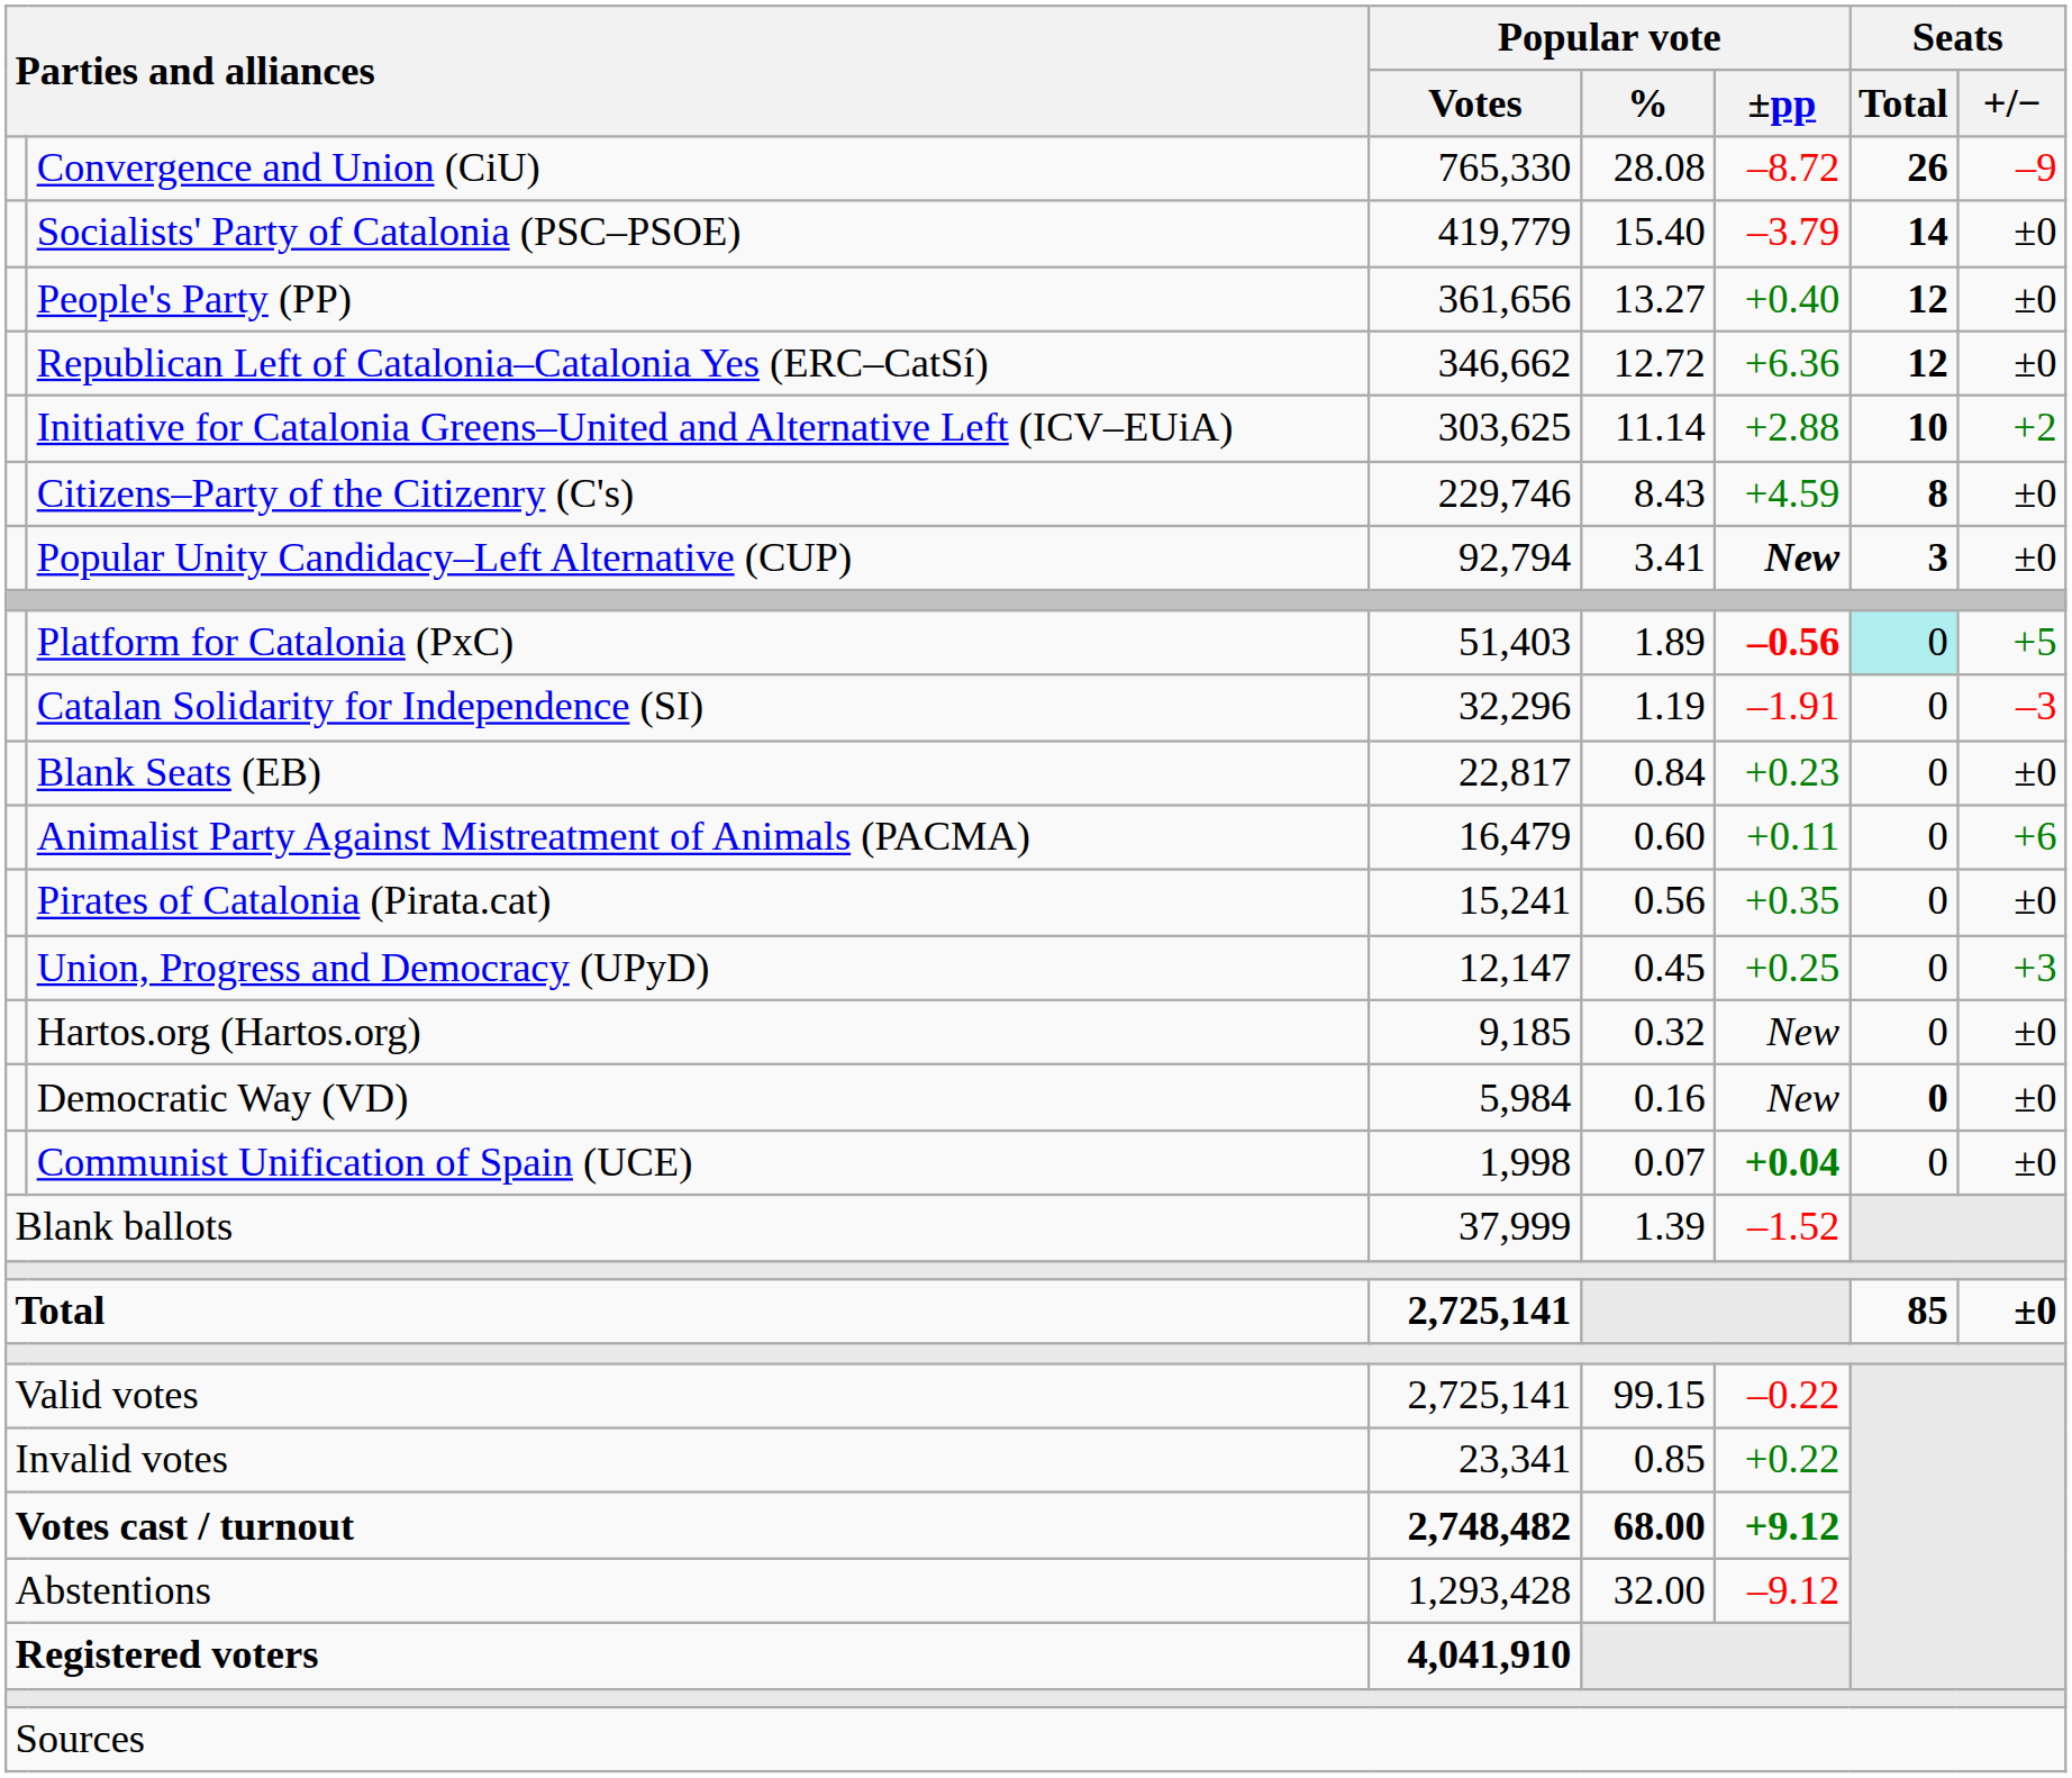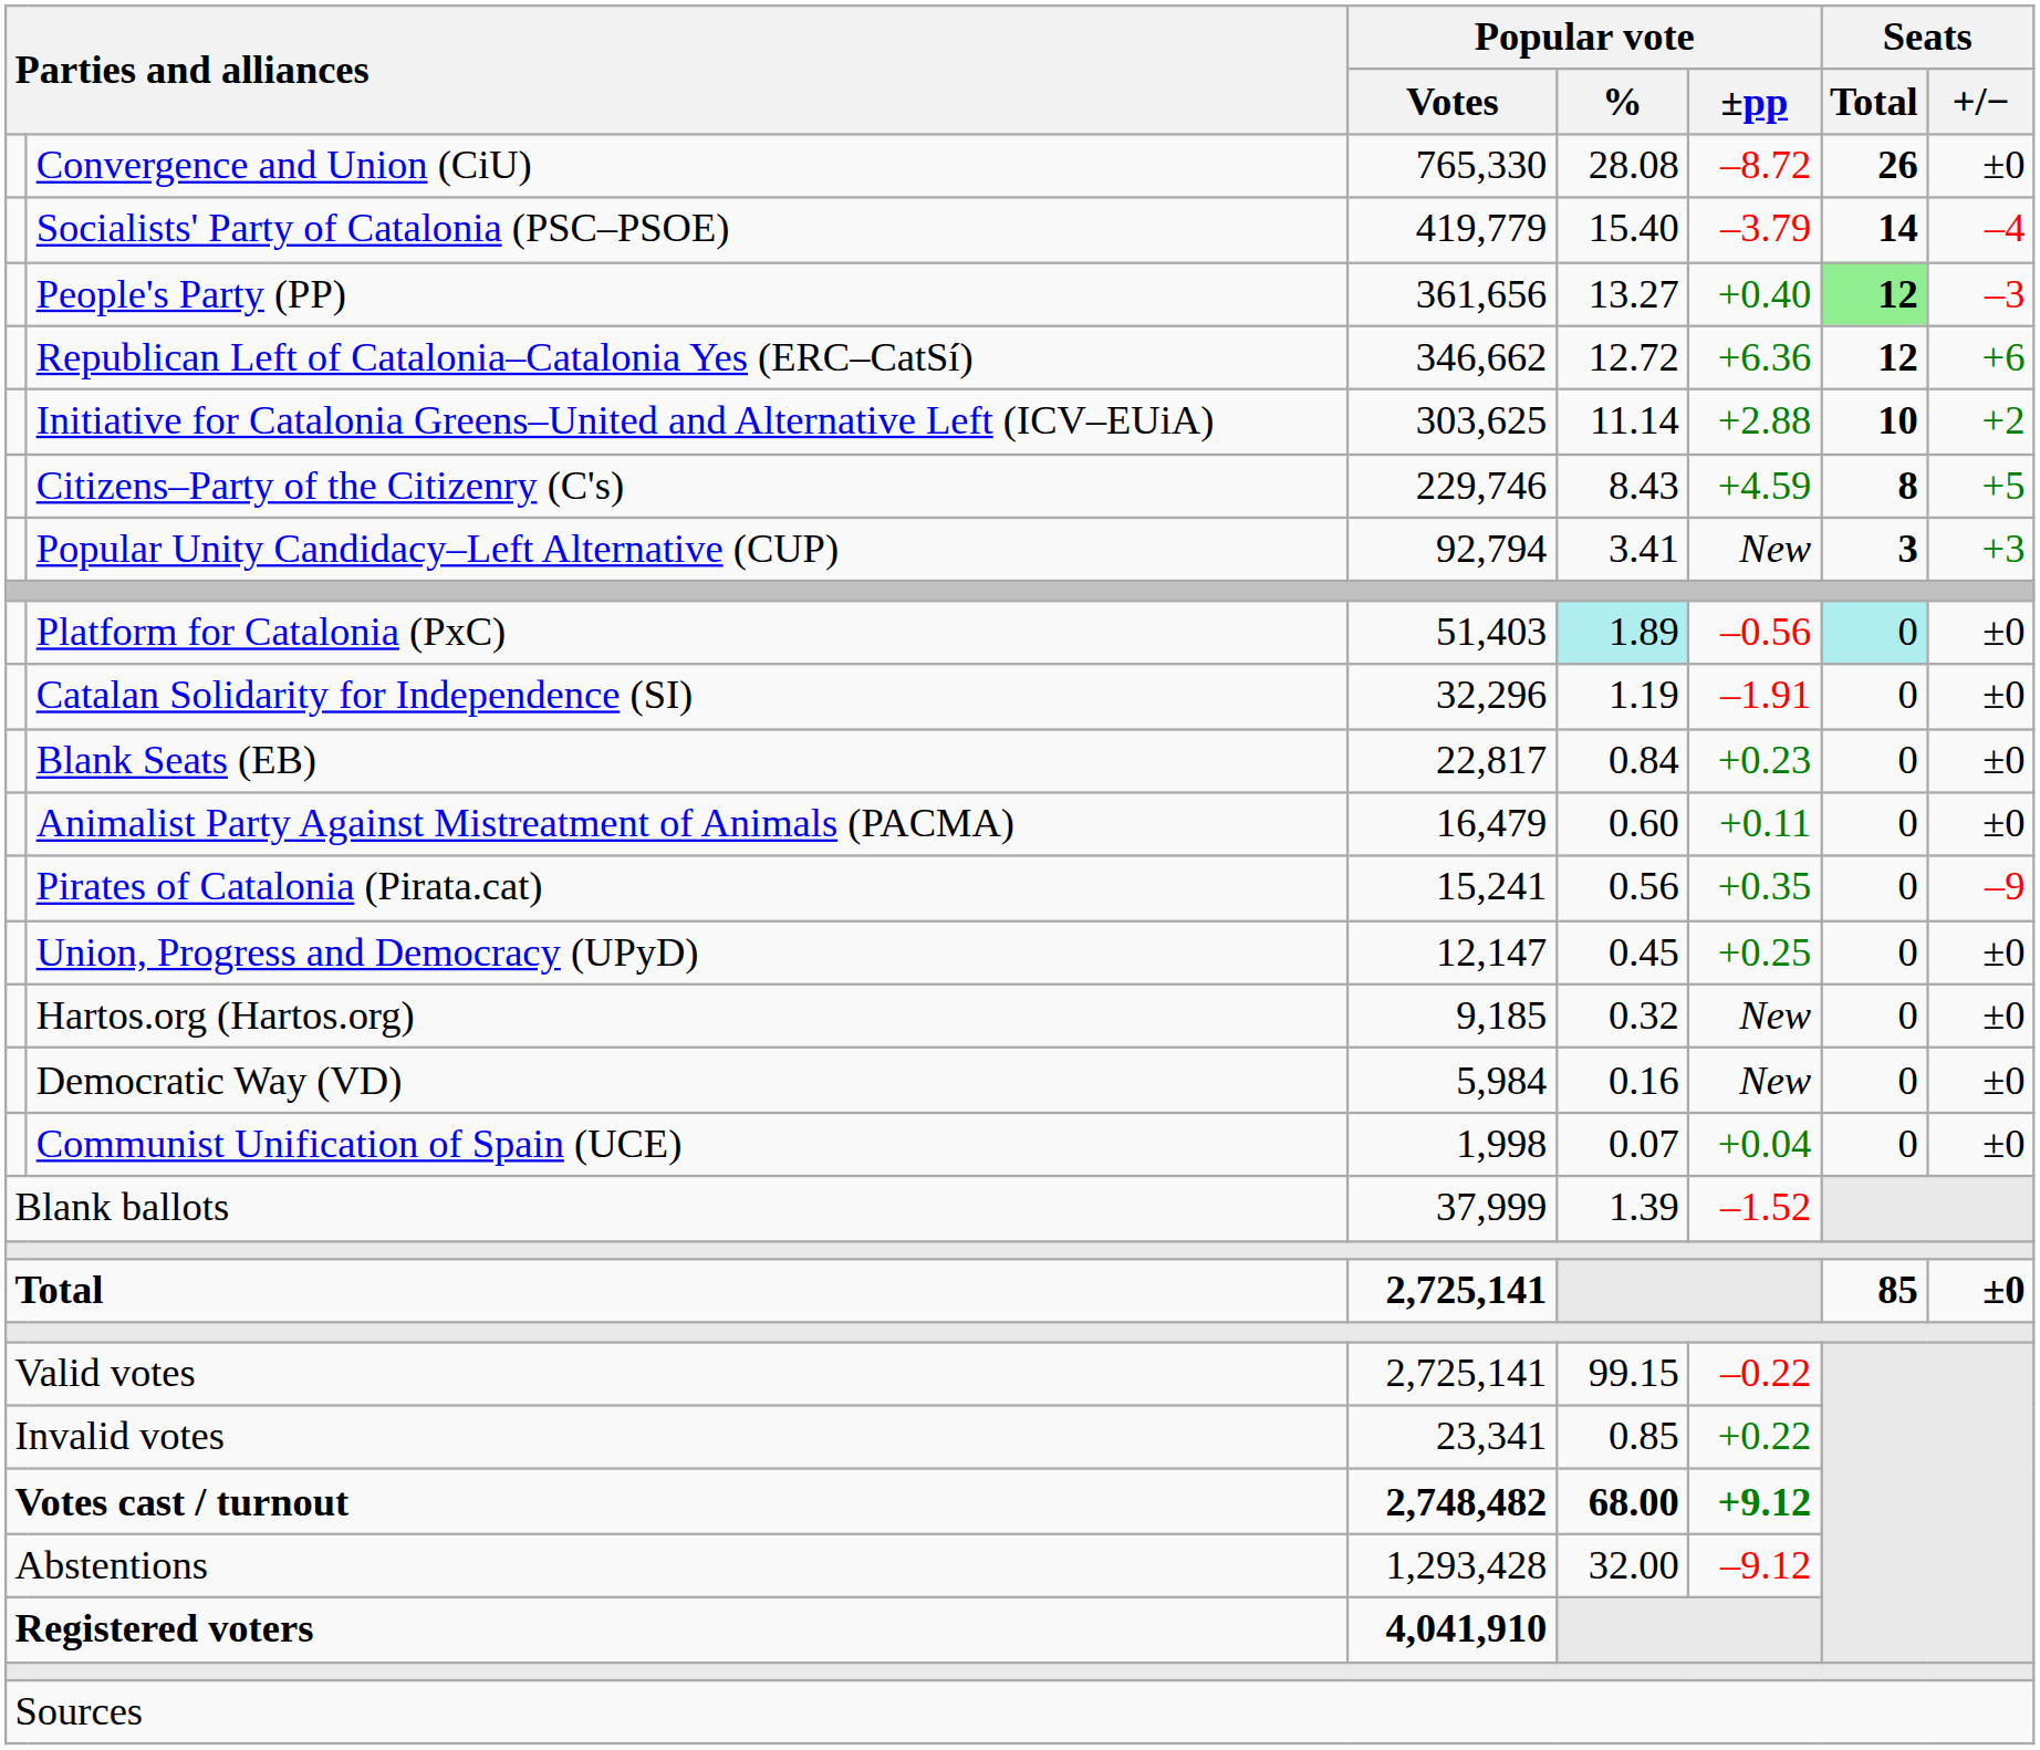Convergence and Union (CiU) | Seats / +/−: –9 -> ±0
Socialists' Party of Catalonia (PSC–PSOE) | Seats / +/−: ±0 -> –4
People's Party (PP) | Seats / Total: no background -> lightgreen background
People's Party (PP) | Seats / +/−: ±0 -> –3
Republican Left of Catalonia–Catalonia Yes (ERC–CatSí) | Seats / +/−: ±0 -> +6
Citizens–Party of the Citizenry (C's) | Seats / +/−: ±0 -> +5
Popular Unity Candidacy–Left Alternative (CUP) | Popular vote / ±pp: bold -> normal
Popular Unity Candidacy–Left Alternative (CUP) | Seats / +/−: ±0 -> +3
Platform for Catalonia (PxC) | Popular vote / %: no background -> paleturquoise background
Platform for Catalonia (PxC) | Popular vote / ±pp: bold -> normal
Platform for Catalonia (PxC) | Seats / +/−: +5 -> ±0
Catalan Solidarity for Independence (SI) | Seats / +/−: –3 -> ±0
Animalist Party Against Mistreatment of Animals (PACMA) | Seats / +/−: +6 -> ±0
Pirates of Catalonia (Pirata.cat) | Seats / +/−: ±0 -> –9
Union, Progress and Democracy (UPyD) | Seats / +/−: +3 -> ±0
Democratic Way (VD) | Seats / Total: bold -> normal
Communist Unification of Spain (UCE) | Popular vote / ±pp: bold -> normal
